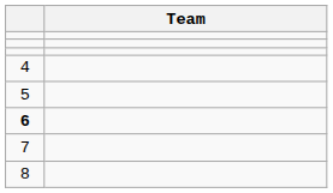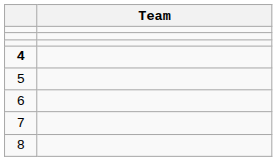row 5 | column 1: normal -> bold
row 7 | column 1: bold -> normal
